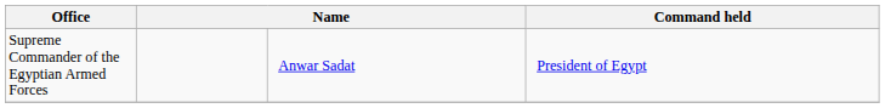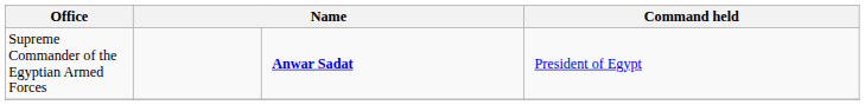Supreme Commander of the Egyptian Armed Forces | column 3: normal -> bold
